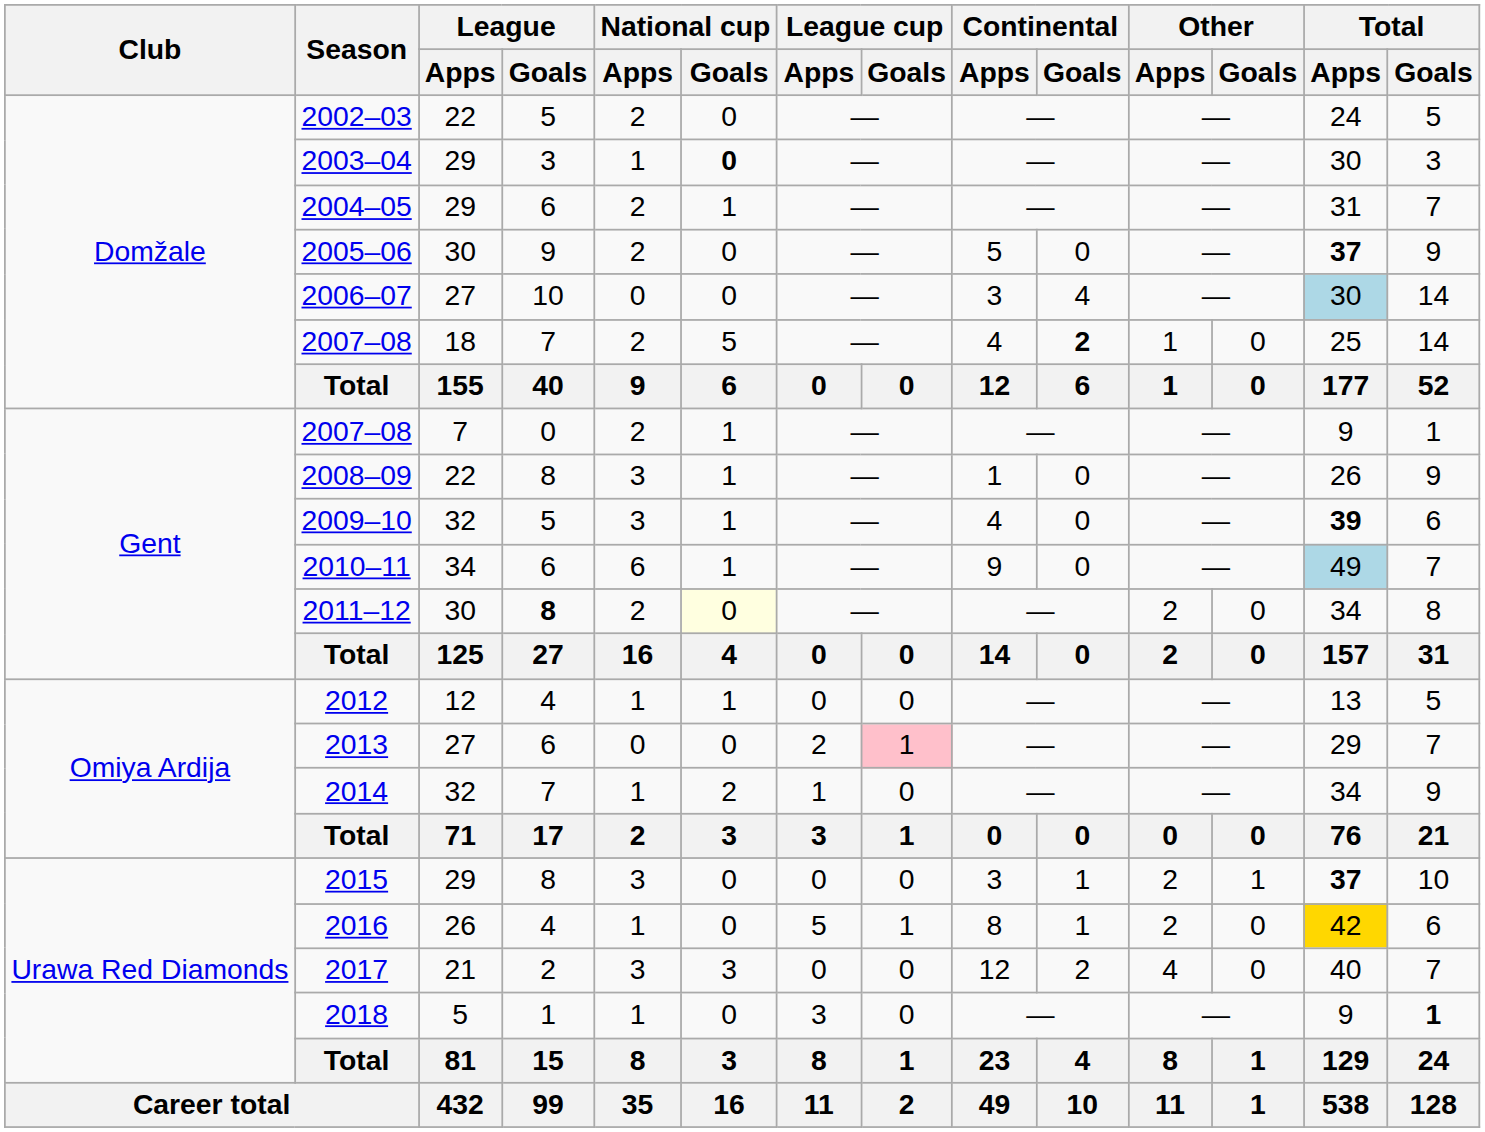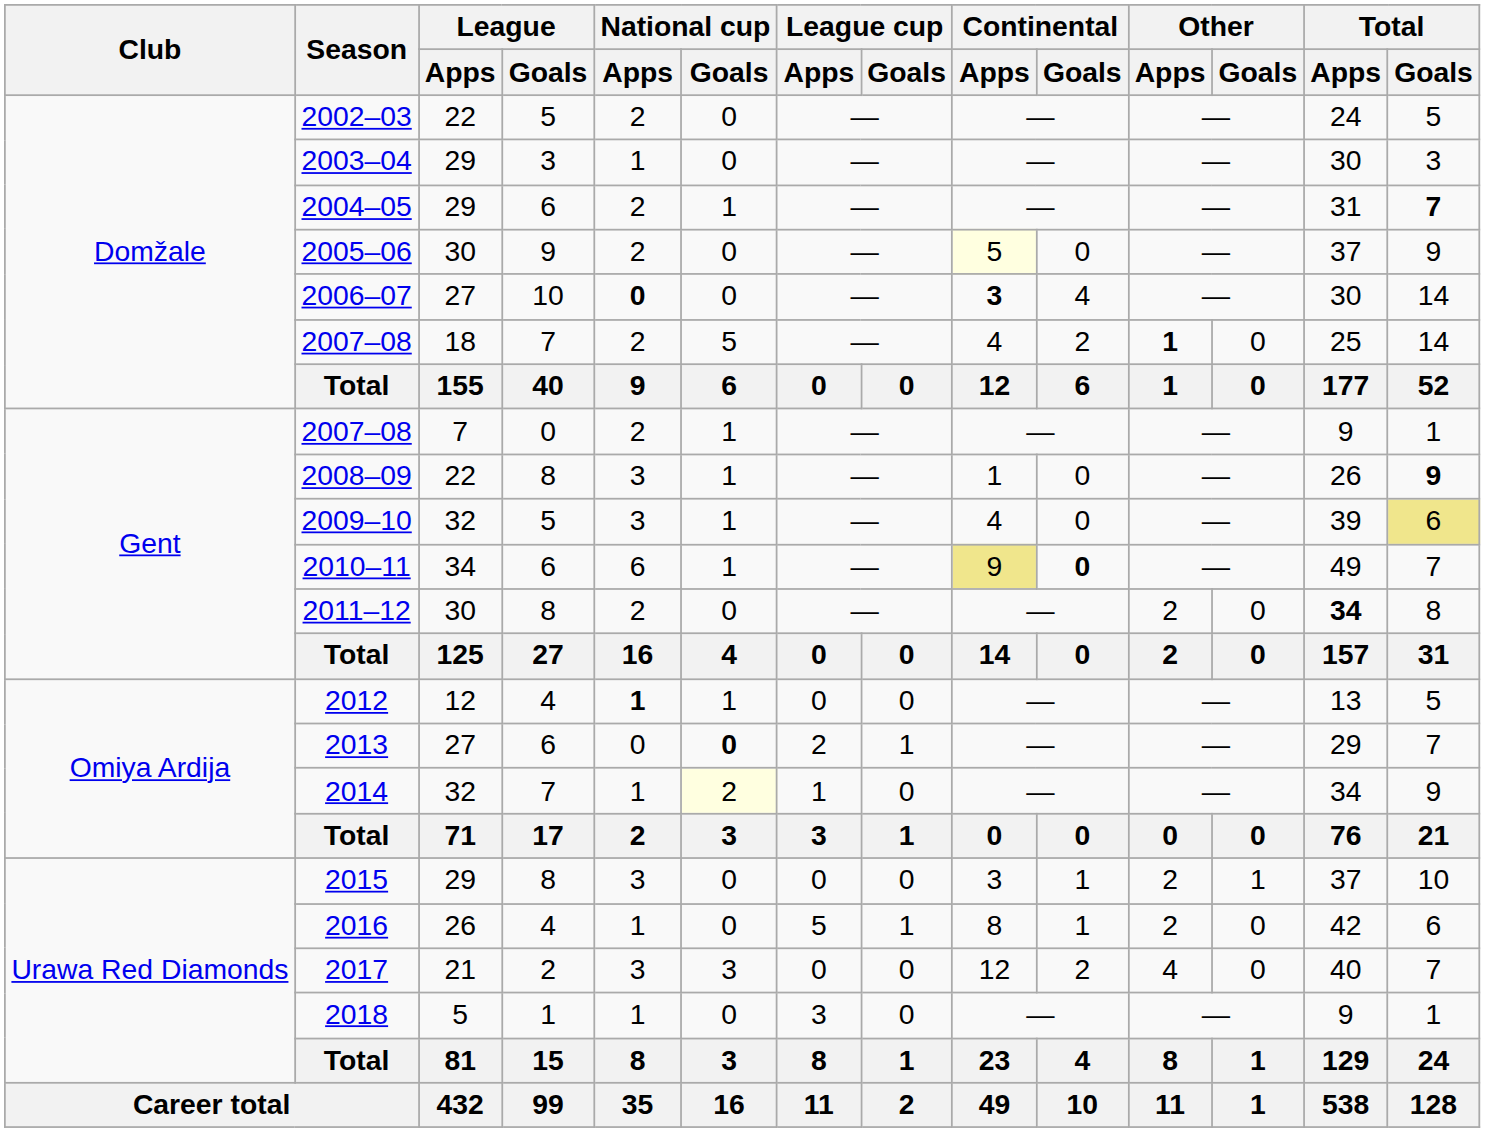2003–04 | National cup / Goals: bold -> normal
2004–05 | Total / Goals: normal -> bold
2005–06 | Continental / Apps: no background -> lightyellow background
2005–06 | Total / Apps: bold -> normal
2006–07 | National cup / Apps: normal -> bold
2006–07 | Continental / Apps: normal -> bold
2006–07 | Total / Apps: lightblue background -> no background
2007–08 / 18 | Continental / Goals: bold -> normal
2007–08 / 18 | Other / Apps: normal -> bold
2008–09 | Total / Goals: normal -> bold
2009–10 | Total / Apps: bold -> normal
2009–10 | Total / Goals: no background -> khaki background
2010–11 | Continental / Apps: no background -> khaki background
2010–11 | Continental / Goals: normal -> bold
2010–11 | Total / Apps: lightblue background -> no background
2011–12 | League / Goals: bold -> normal
2011–12 | National cup / Goals: lightyellow background -> no background
2011–12 | Total / Apps: normal -> bold
2012 | National cup / Apps: normal -> bold
2013 | National cup / Goals: normal -> bold
2013 | League cup / Goals: pink background -> no background
2014 | National cup / Goals: no background -> lightyellow background
2015 | Total / Apps: bold -> normal
2016 | Total / Apps: gold background -> no background
2018 | Total / Goals: bold -> normal
